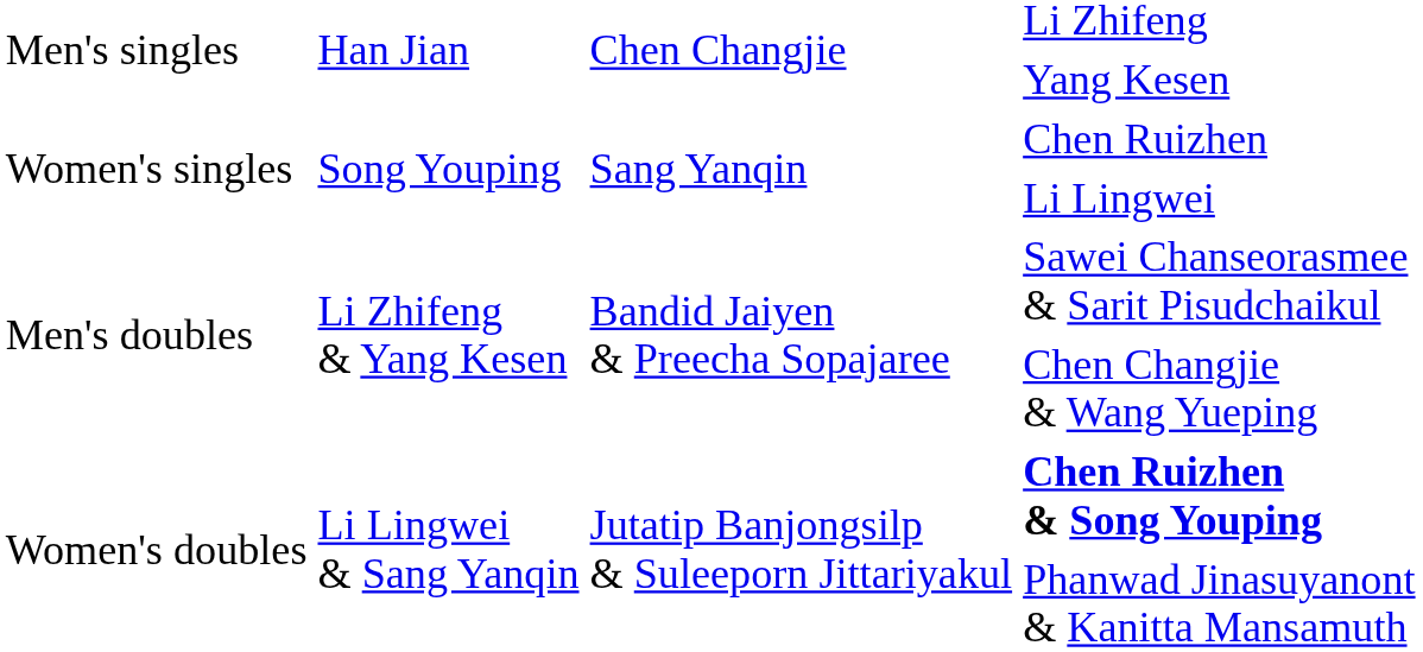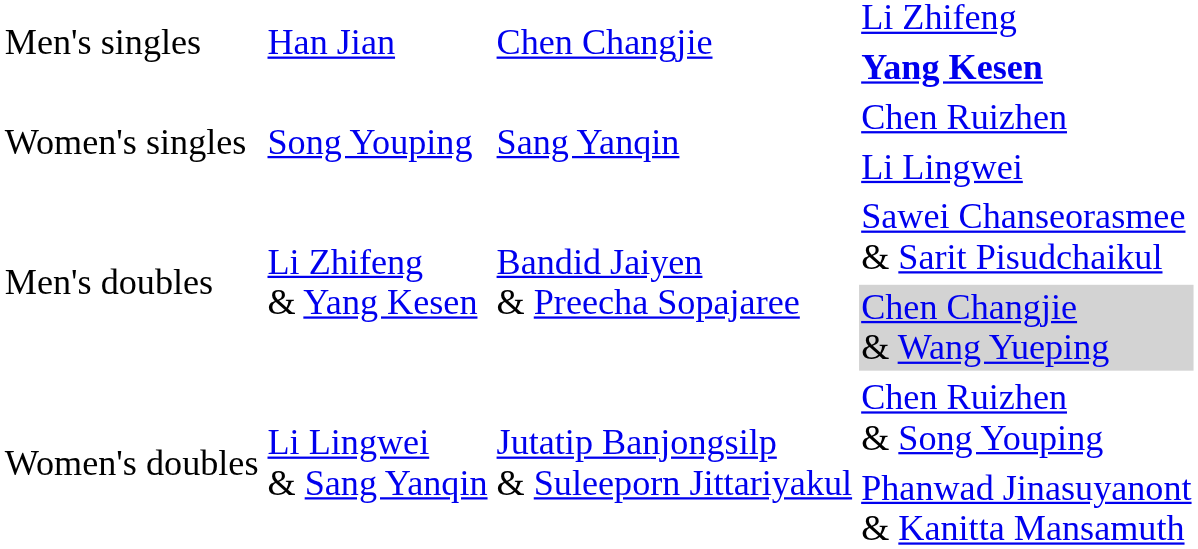Yang Kesen | column 4: normal -> bold
Chen Changjie & Wang Yueping | column 4: no background -> lightgrey background
Chen Ruizhen & Song Youping | column 4: bold -> normal
